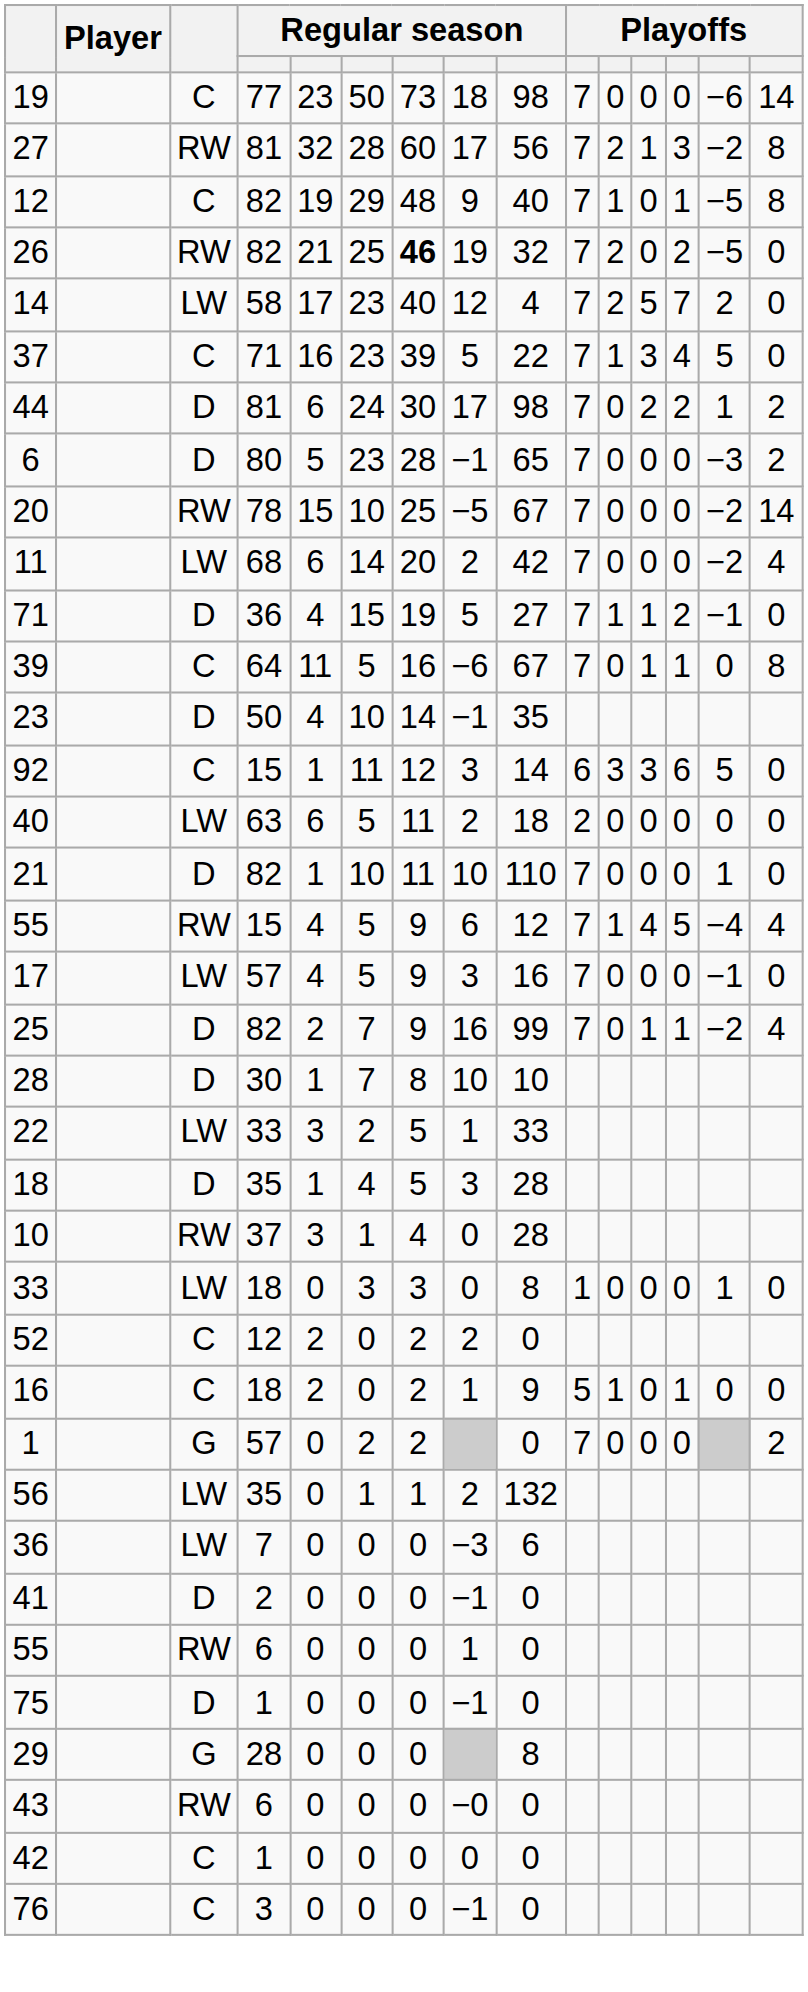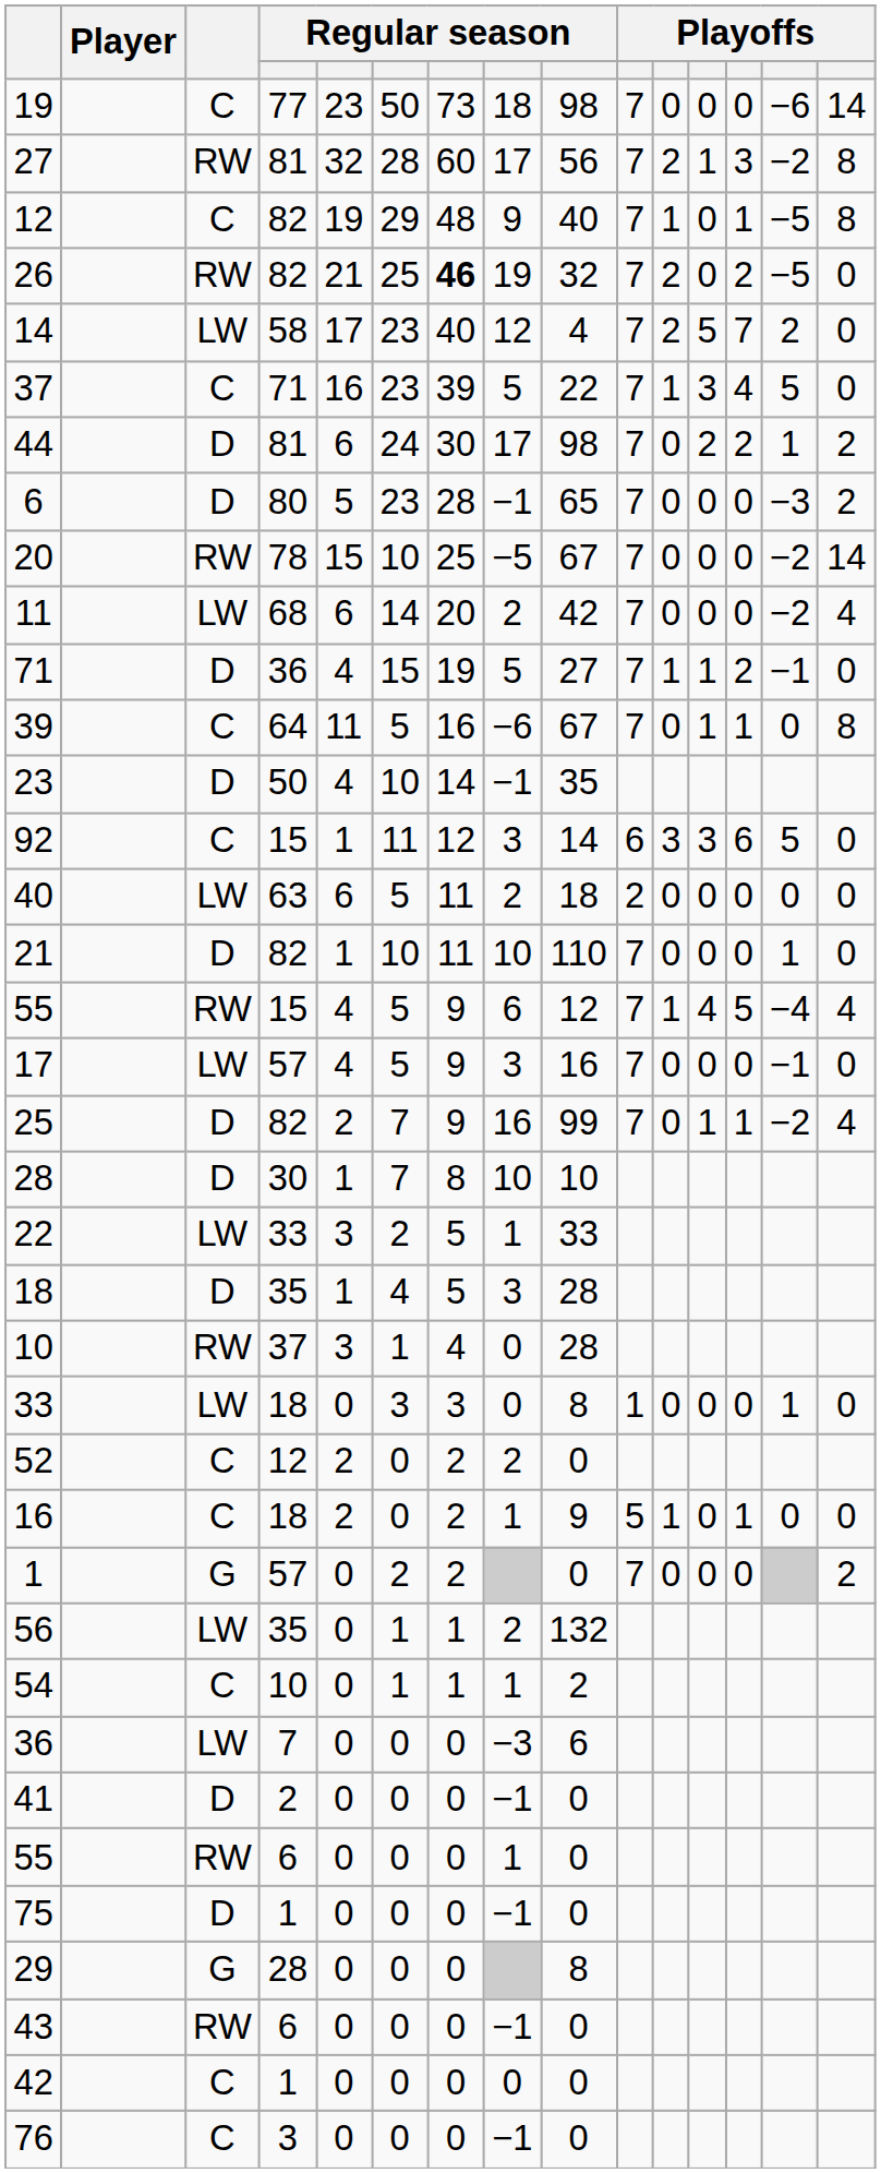+ row: 54 | C | 10 | 0 | 1 | 1 | 1 | 2
43 | column 8: −0 -> −1
